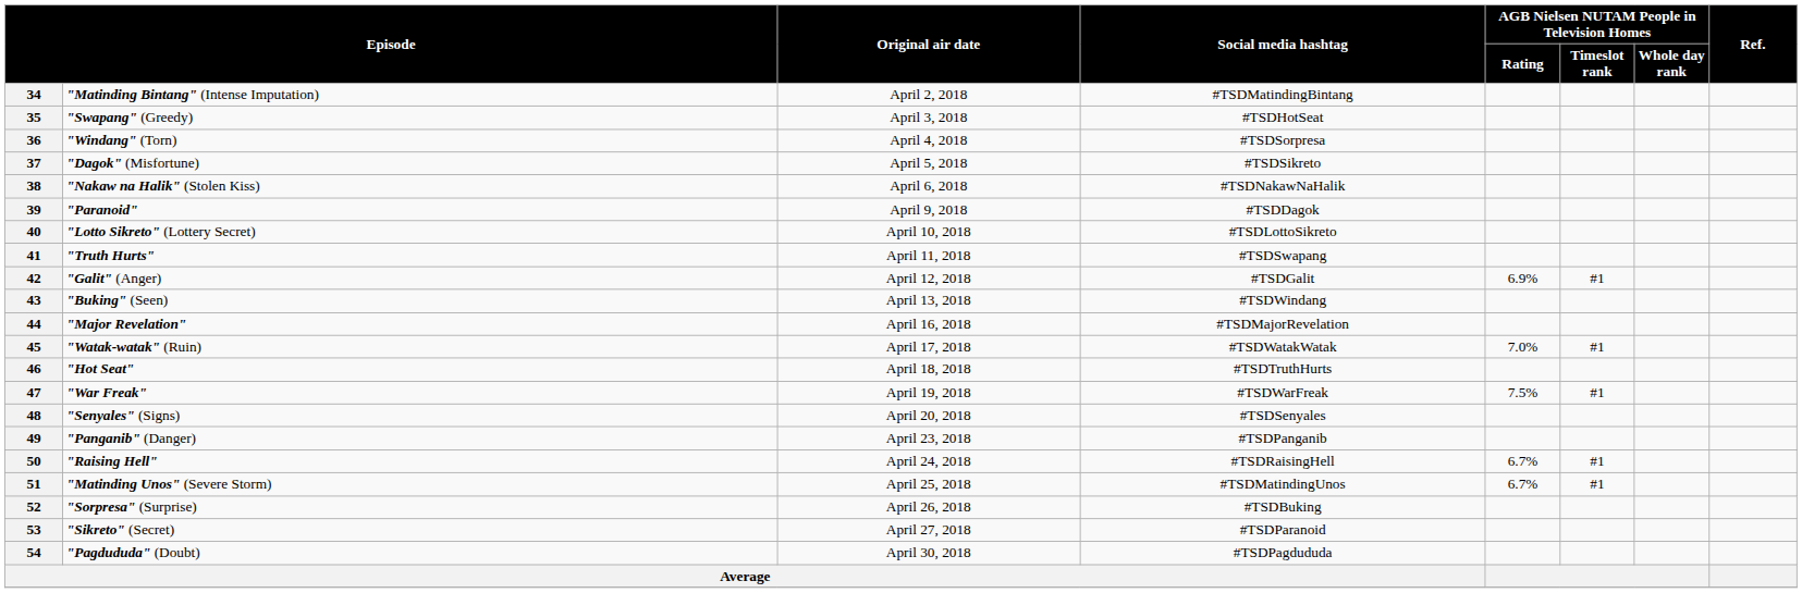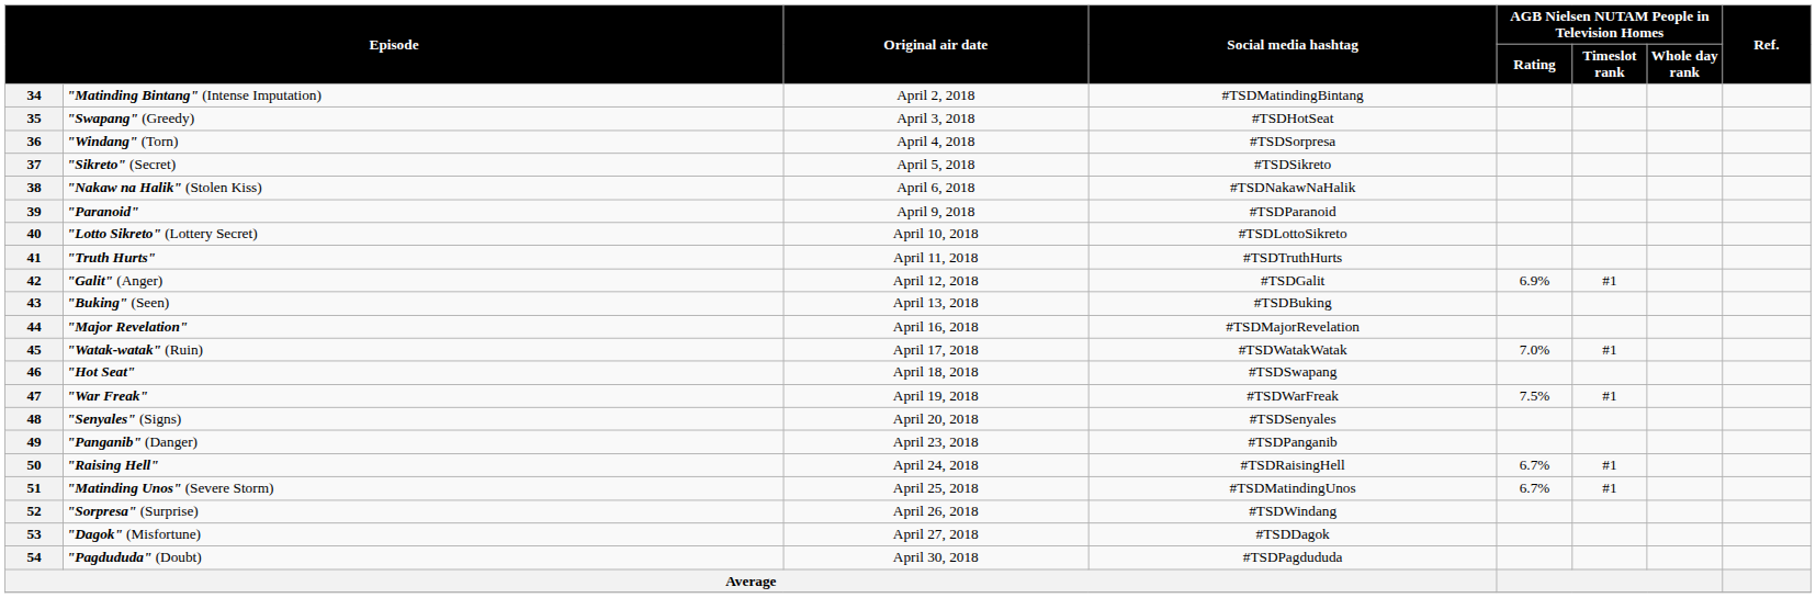37 | column 2: "Dagok" (Misfortune) -> "Sikreto" (Secret)
39 | Social media hashtag: #TSDDagok -> #TSDParanoid
41 | Social media hashtag: #TSDSwapang -> #TSDTruthHurts
43 | Social media hashtag: #TSDWindang -> #TSDBuking
46 | Social media hashtag: #TSDTruthHurts -> #TSDSwapang
52 | Social media hashtag: #TSDBuking -> #TSDWindang
53 | column 2: "Sikreto" (Secret) -> "Dagok" (Misfortune)
53 | Social media hashtag: #TSDParanoid -> #TSDDagok
